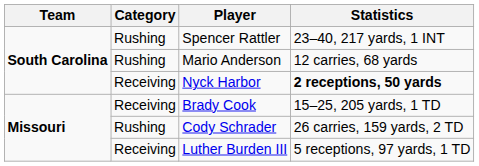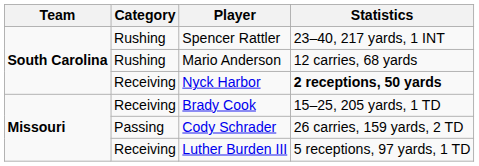Cody Schrader | Category: Rushing -> Passing
